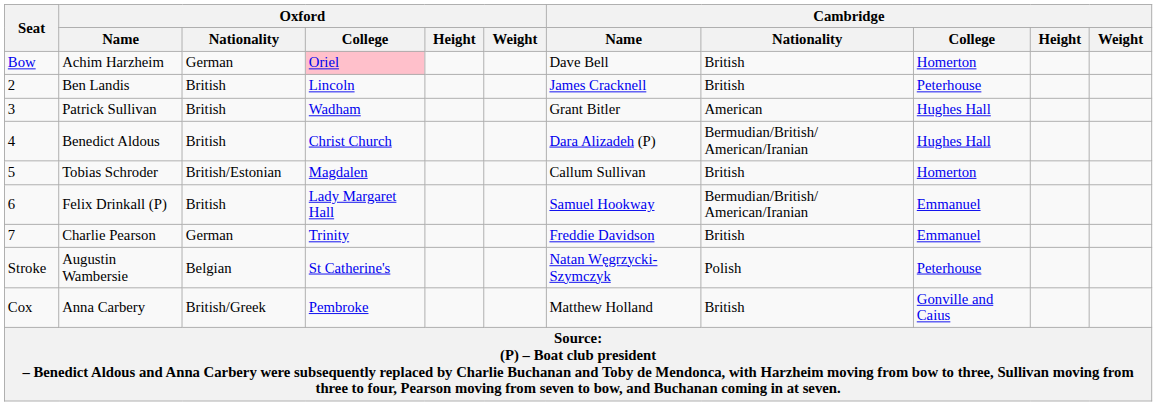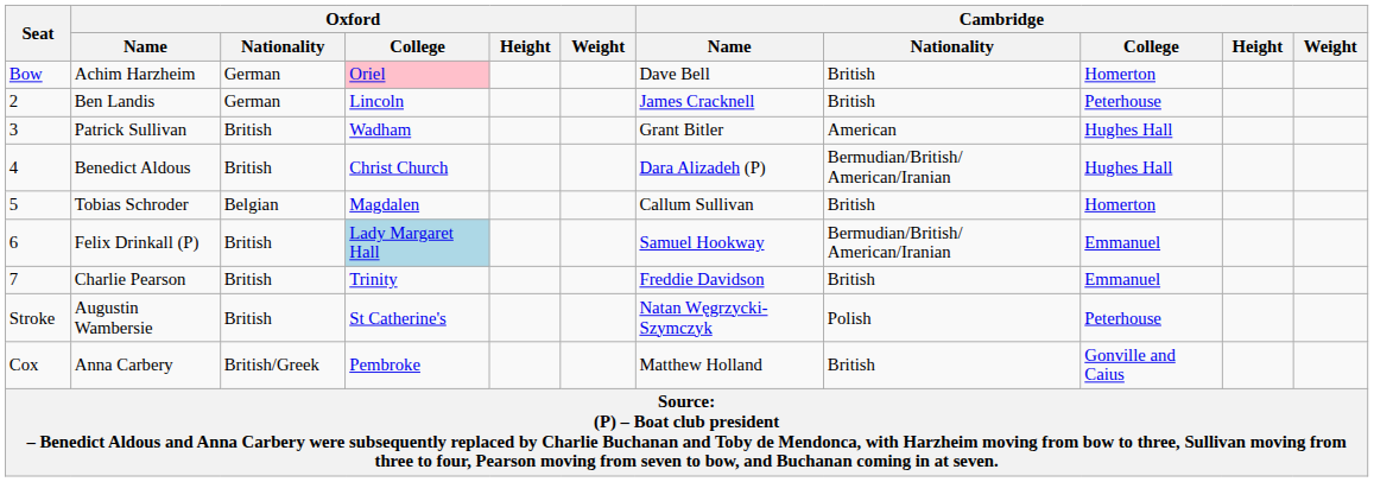Ben Landis | Oxford / Nationality: British -> German
Tobias Schroder | Oxford / Nationality: British/Estonian -> Belgian
Felix Drinkall (P) | Oxford / College: no background -> lightblue background
Charlie Pearson | Oxford / Nationality: German -> British
Augustin Wambersie | Oxford / Nationality: Belgian -> British
